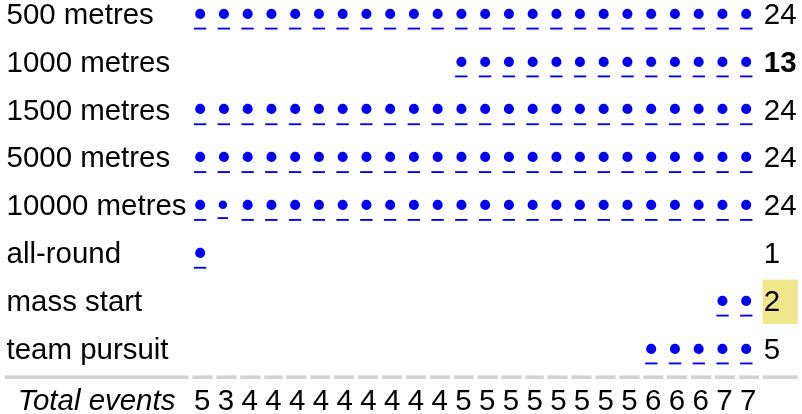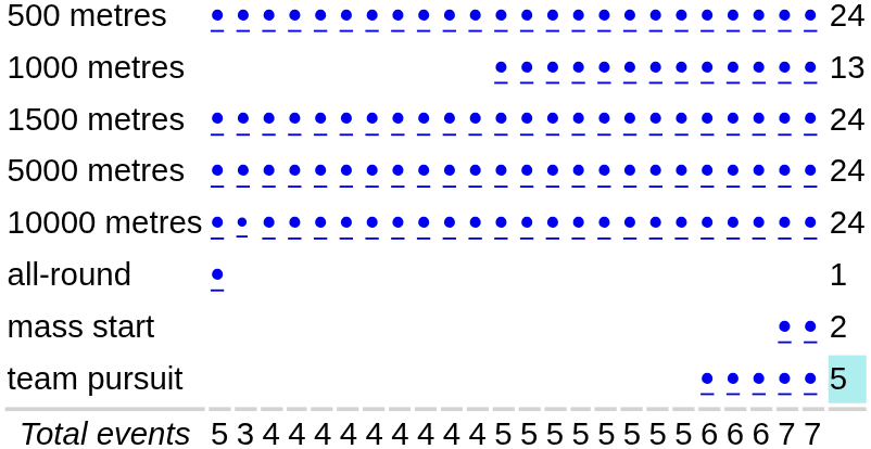1000 metres | column 26: bold -> normal
mass start | column 26: khaki background -> no background
team pursuit | column 26: no background -> paleturquoise background
